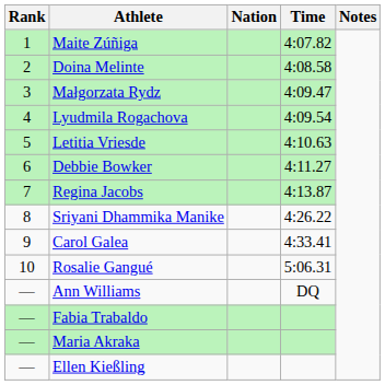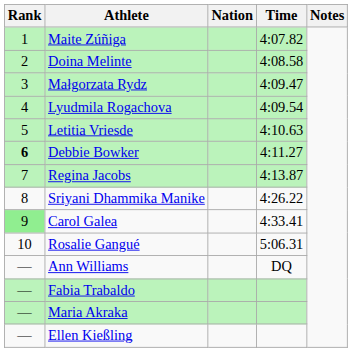Debbie Bowker | Rank: normal -> bold
Carol Galea | Rank: no background -> lightgreen background
